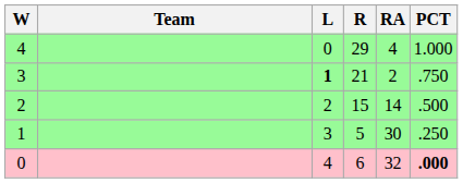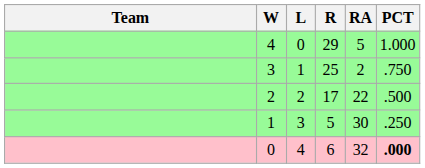columns swapped: Team <-> W
row 2 | RA: 4 -> 5
row 3 | L: bold -> normal
row 3 | R: 21 -> 25
row 4 | R: 15 -> 17
row 4 | RA: 14 -> 22
